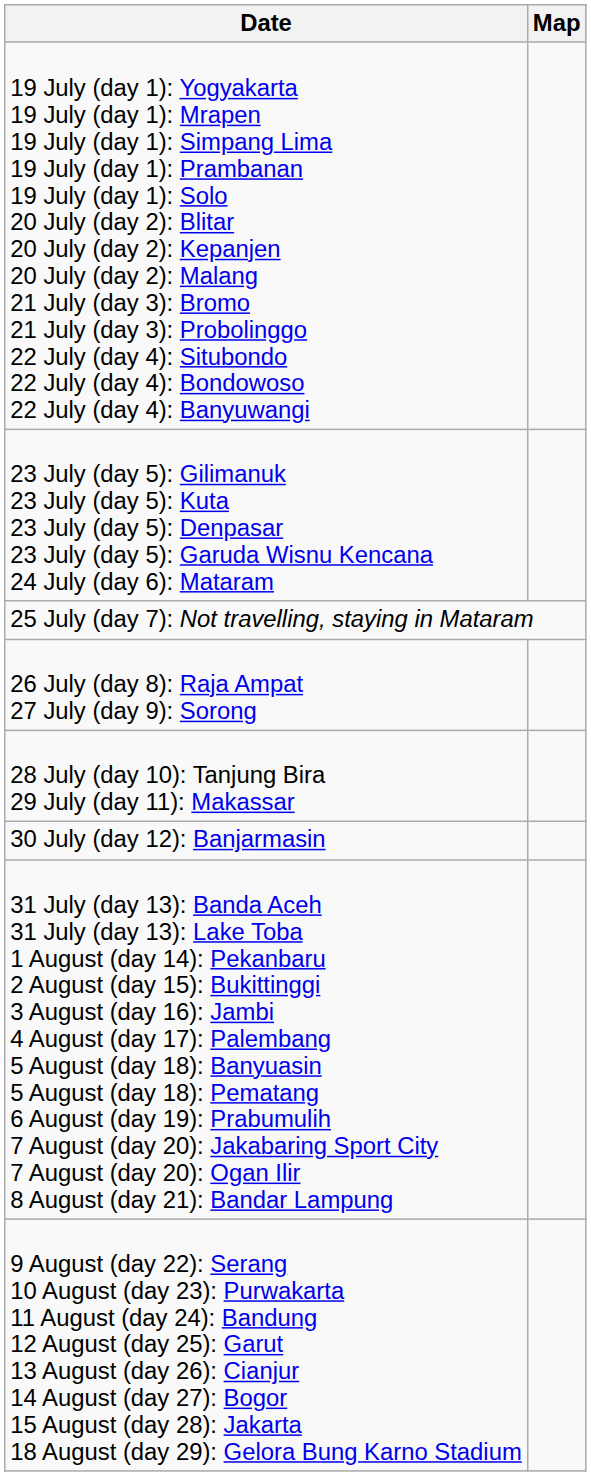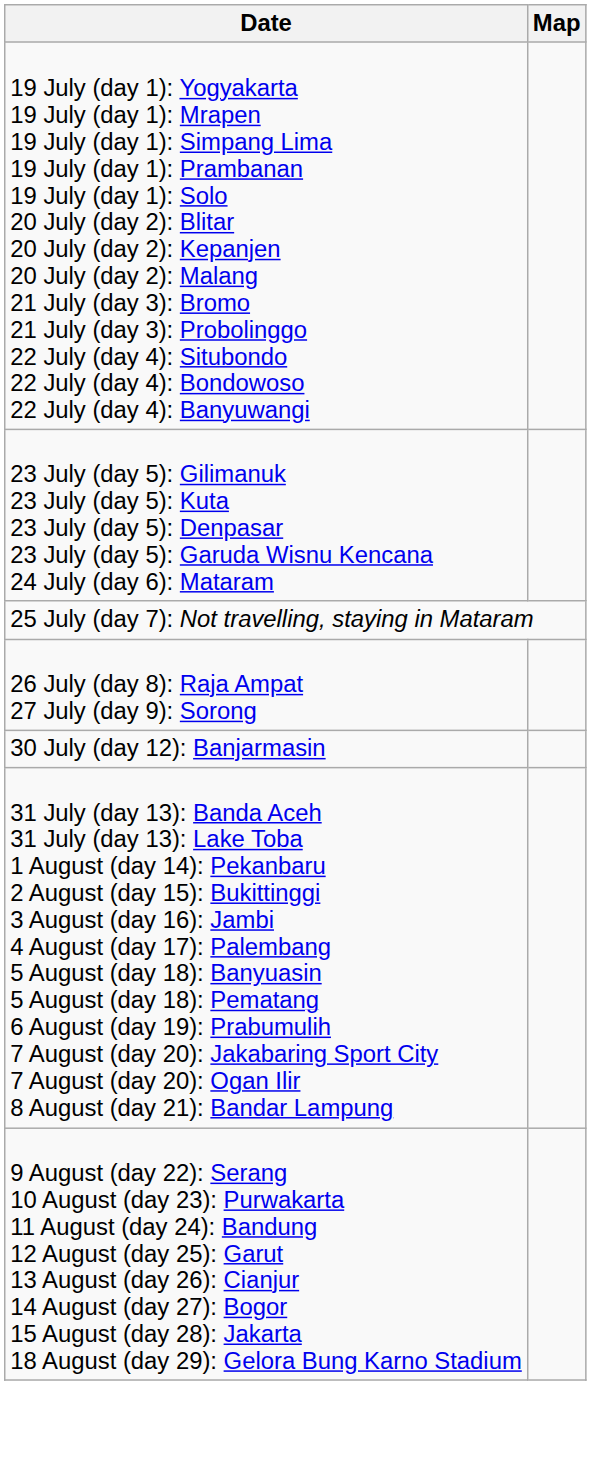- row: 28 July (day 10): Tanjung Bira 29 July (day 11): Makassar
